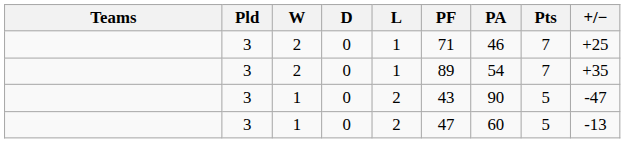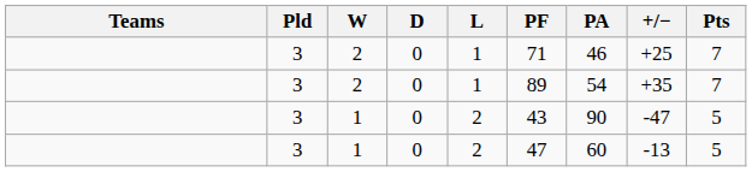columns swapped: +/− <-> Pts
